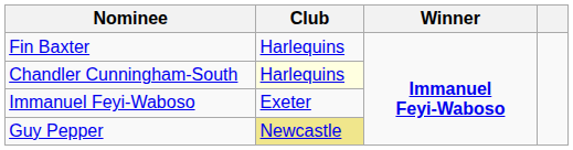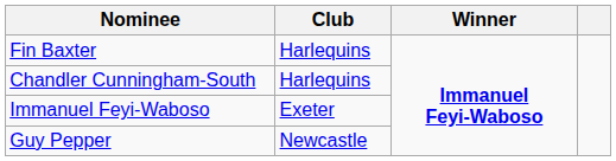Chandler Cunningham-South | Club: lightyellow background -> no background
Guy Pepper | Club: khaki background -> no background
